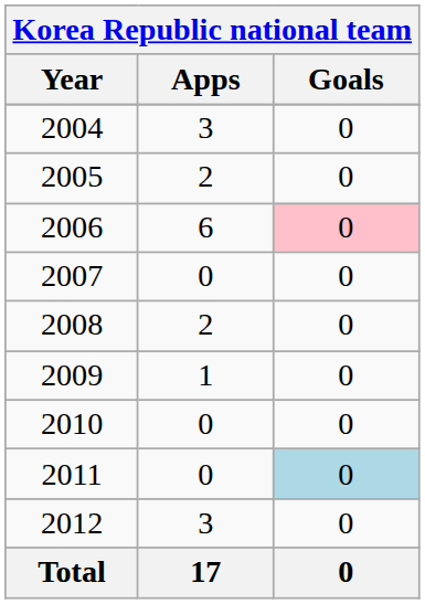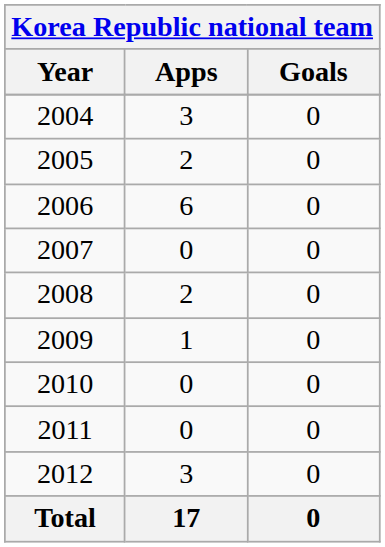2006 | Goals: pink background -> no background
2011 | Goals: lightblue background -> no background
